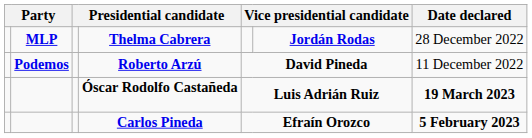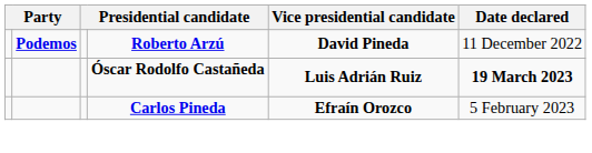- row: MLP | Thelma Cabrera | Jordán Rodas | 28 December 2022
Carlos Pineda | Date declared: bold -> normal
